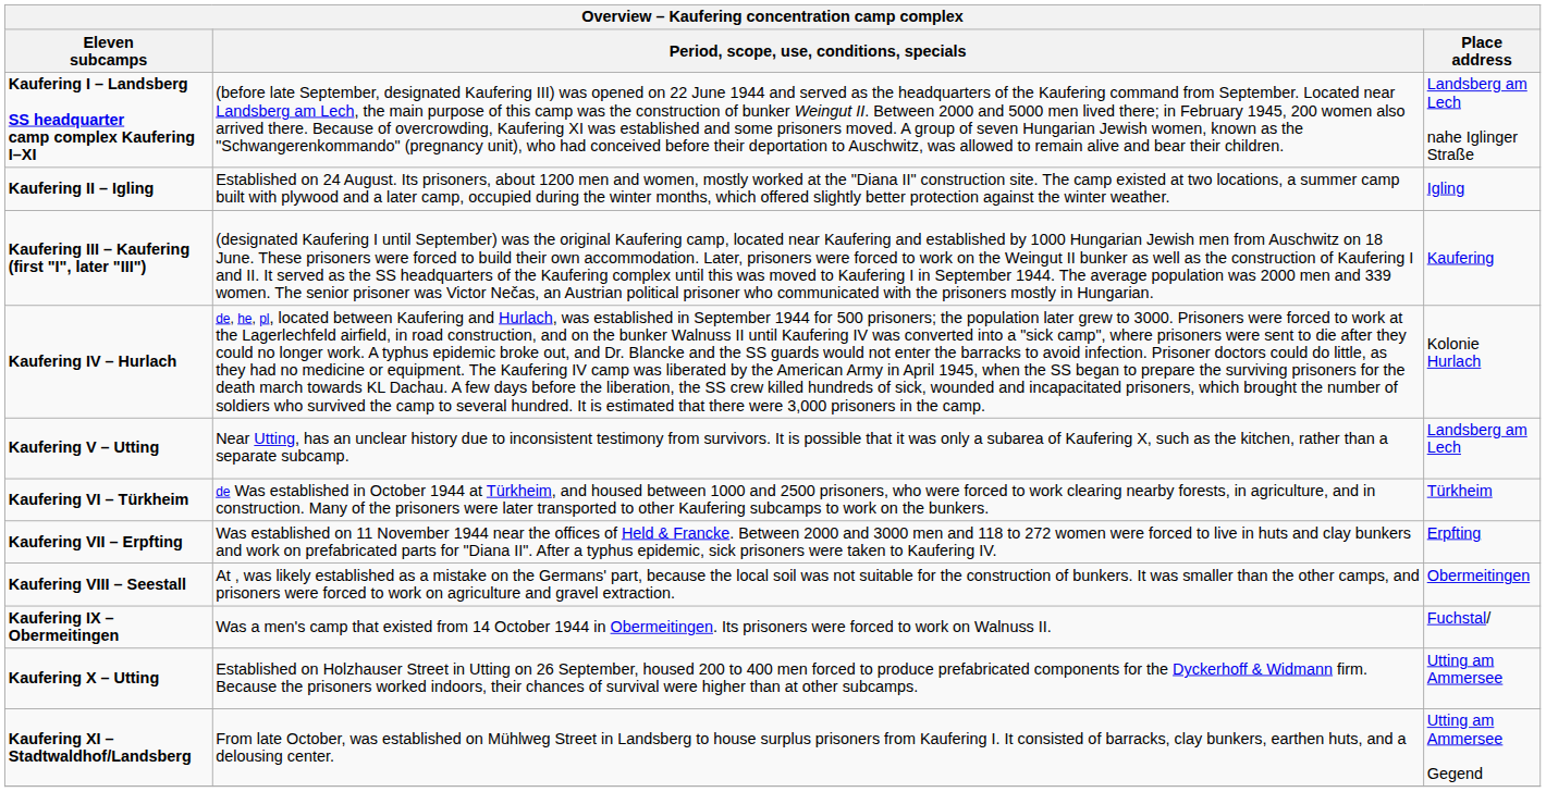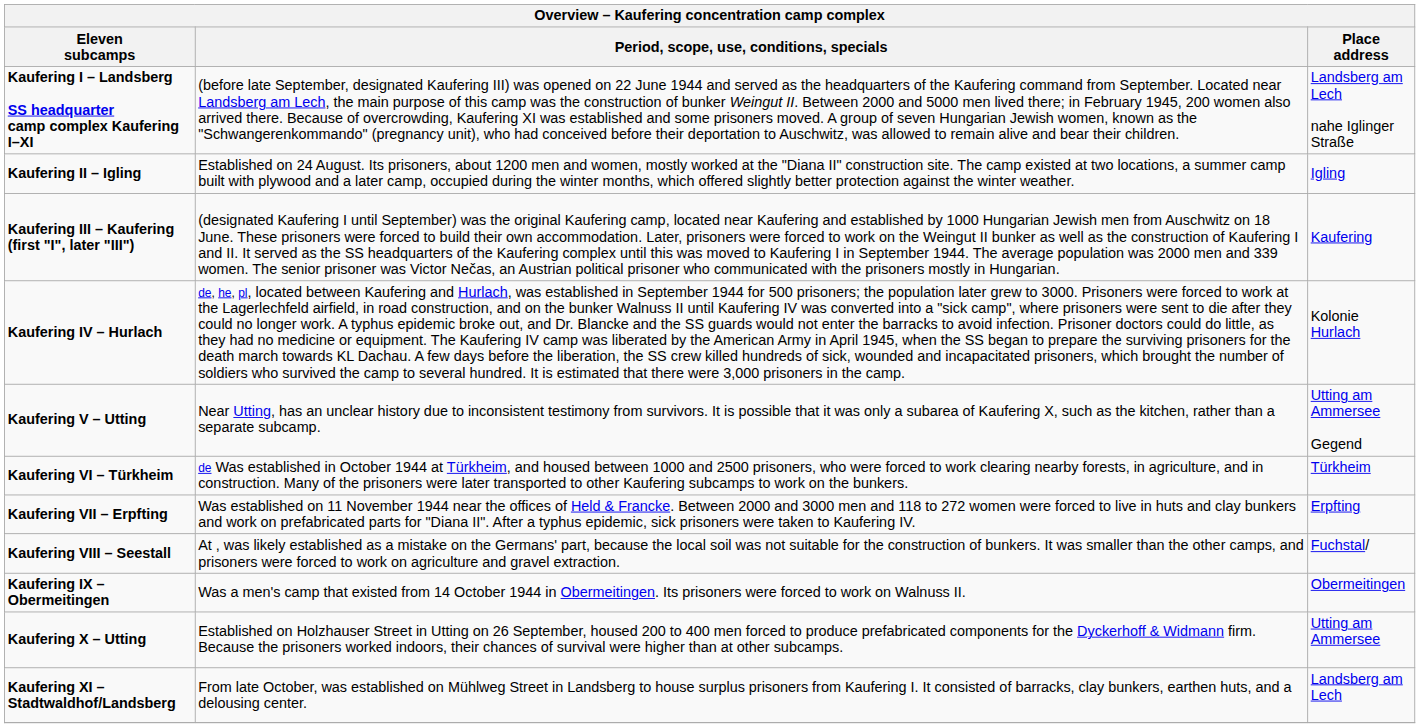Kaufering V – Utting | Place address: Landsberg am Lech -> Utting am Ammersee Gegend
Kaufering VIII – Seestall | Place address: Obermeitingen -> Fuchstal/
Kaufering IX – Obermeitingen | Place address: Fuchstal/ -> Obermeitingen
Kaufering XI – Stadtwaldhof/Landsberg | Place address: Utting am Ammersee Gegend -> Landsberg am Lech
